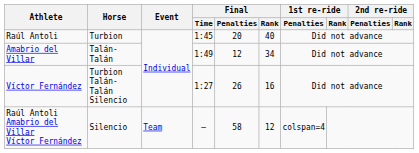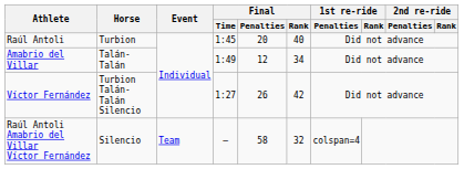Víctor Fernández | Final / Rank: 16 -> 42
Raúl Antoli Amabrio del Villar Víctor Fernández | Final / Rank: 12 -> 32
